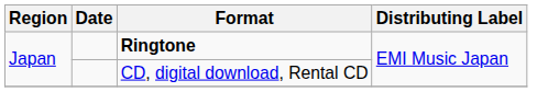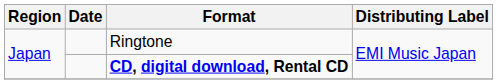Ringtone | Format: bold -> normal
CD, digital download, Rental CD | Format: normal -> bold
